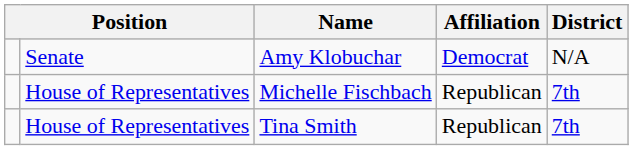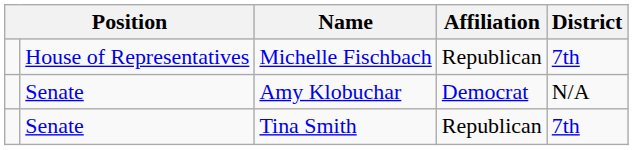rows swapped: Michelle Fischbach <-> Amy Klobuchar
Tina Smith | column 2: House of Representatives -> Senate
